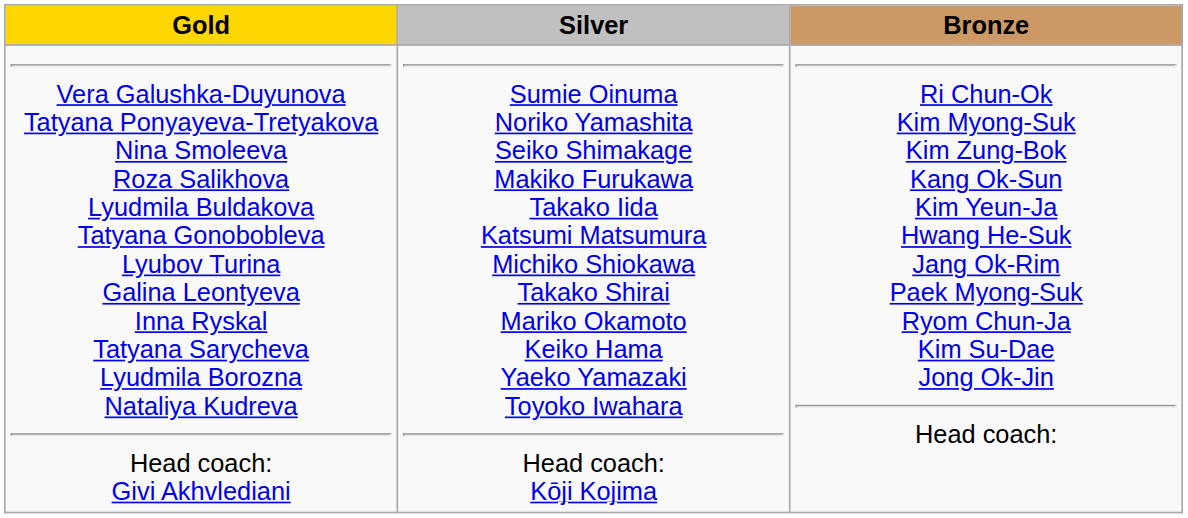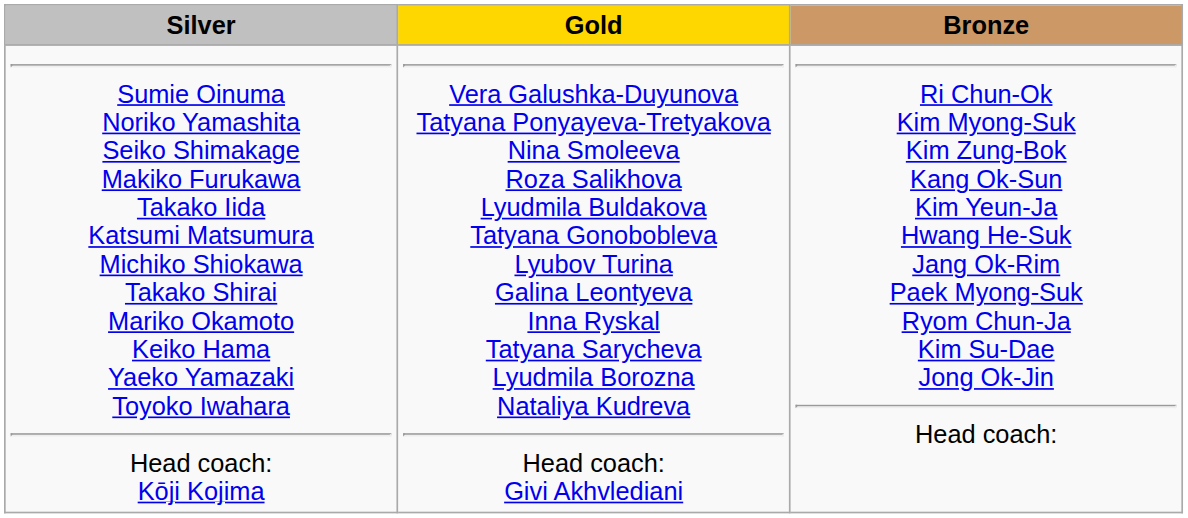columns swapped: Gold <-> Silver
